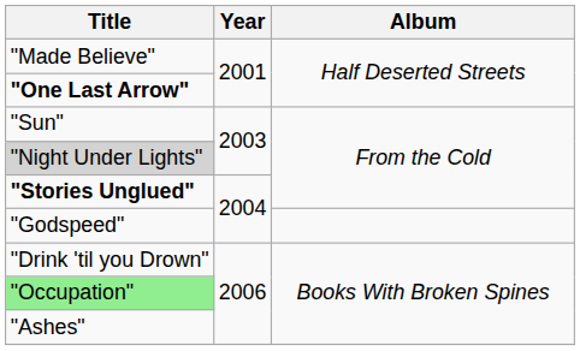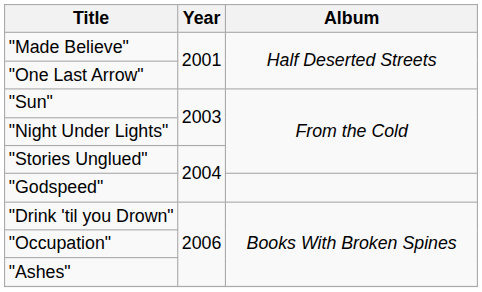"One Last Arrow" | Title: bold -> normal
"Night Under Lights" | Title: lightgrey background -> no background
"Stories Unglued" | Title: bold -> normal
"Occupation" | Title: lightgreen background -> no background
